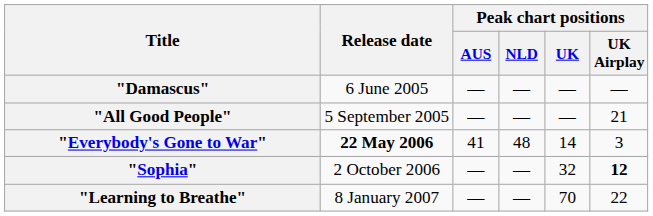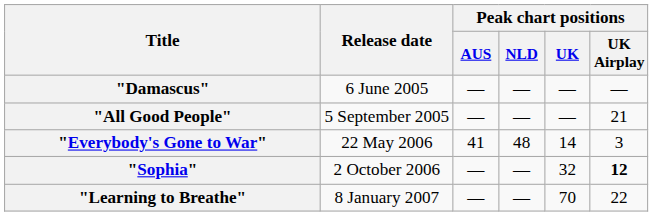"Everybody's Gone to War" | Release date: bold -> normal
